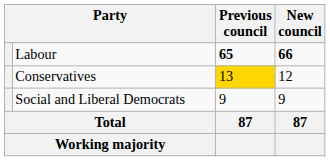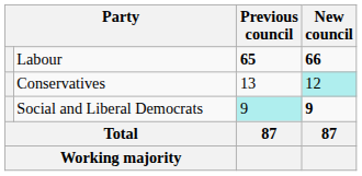Conservatives | Previous council: gold background -> no background
Conservatives | New council: no background -> paleturquoise background
Social and Liberal Democrats | Previous council: no background -> paleturquoise background
Social and Liberal Democrats | New council: normal -> bold
